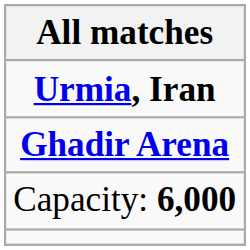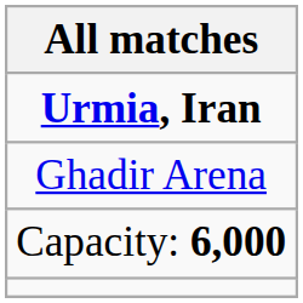row 3 | Urmia, Iran: bold -> normal
